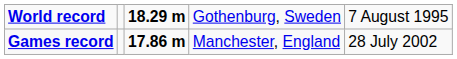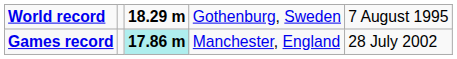Games record | column 3: no background -> paleturquoise background
